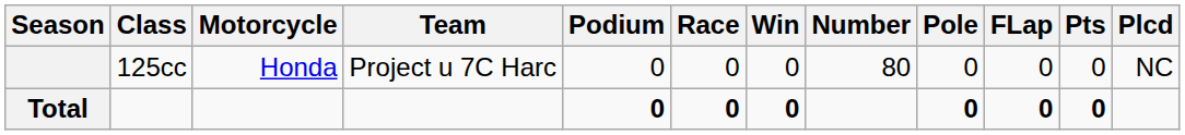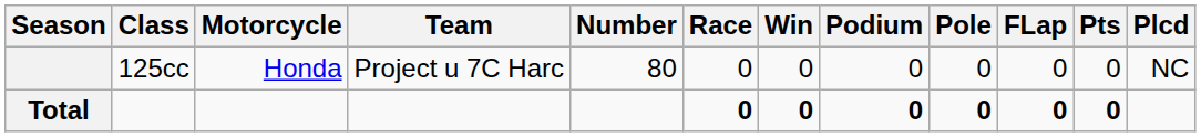columns swapped: Number <-> Podium
